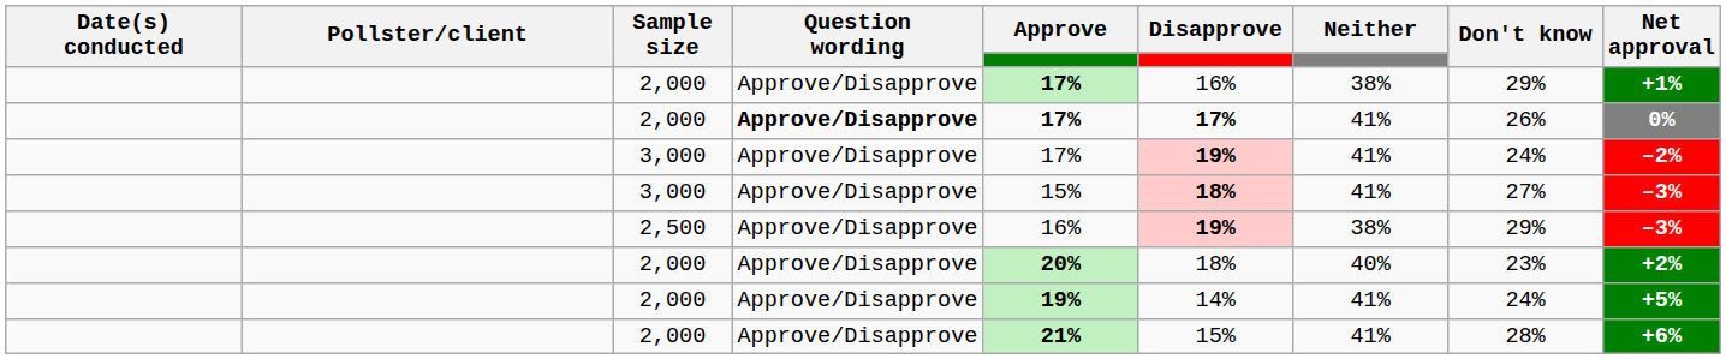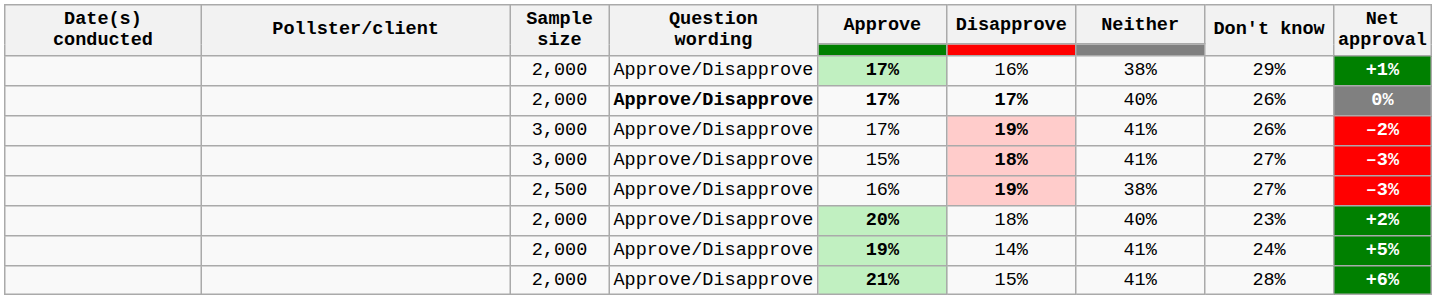row 4 | Neither: 41% -> 40%
row 5 | Don't know: 24% -> 26%
row 7 | Don't know: 29% -> 27%
